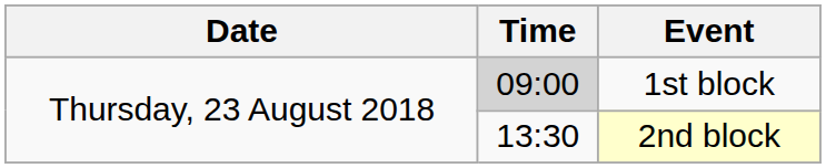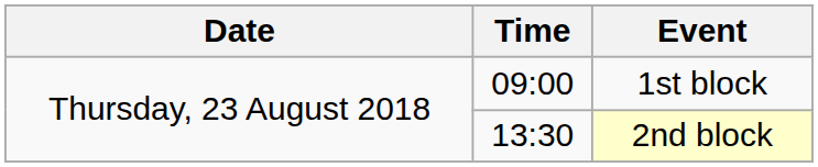1st block | Time: lightgrey background -> no background
